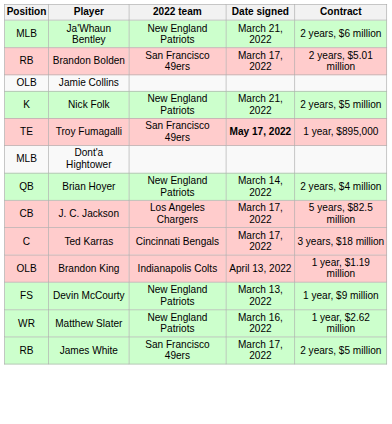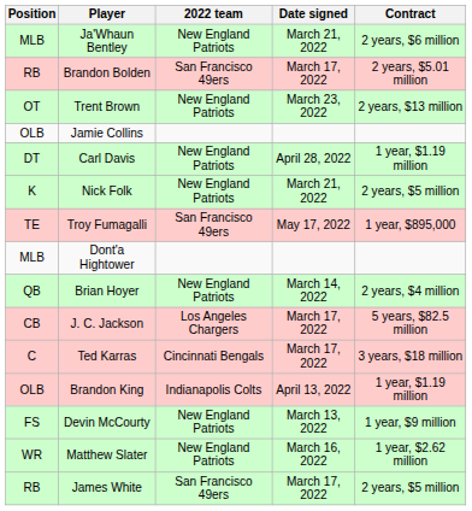+ row: OT | Trent Brown | New England Patriots | March 23, 2022 | 2 years, $13 million
+ row: DT | Carl Davis | New England Patriots | April 28, 2022 | 1 year, $1.19 million
Troy Fumagalli | Date signed: bold -> normal
